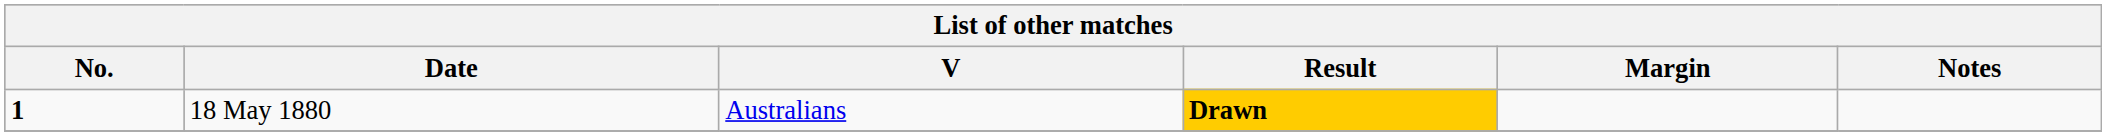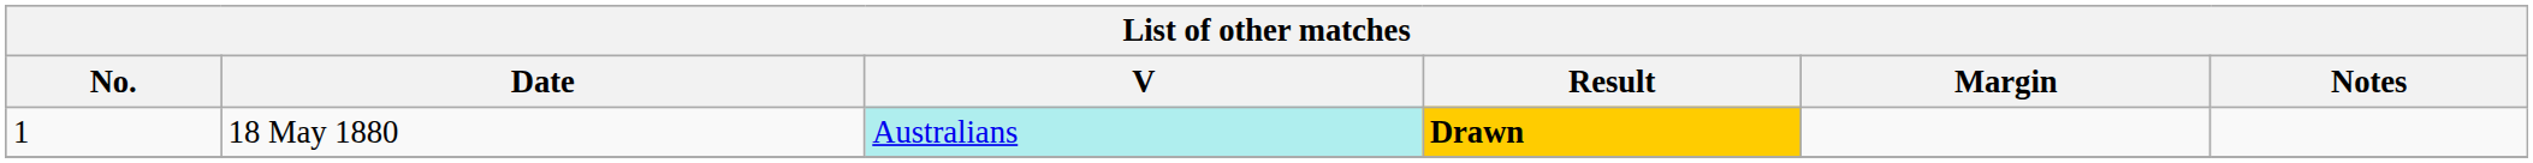18 May 1880 | No.: bold -> normal
18 May 1880 | V: no background -> paleturquoise background
